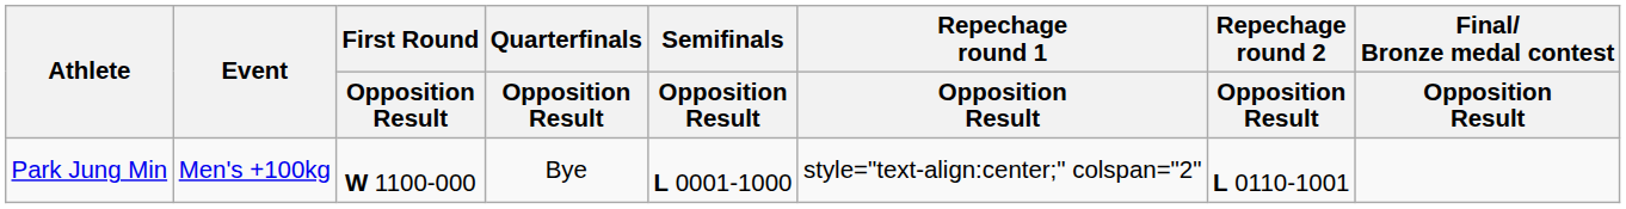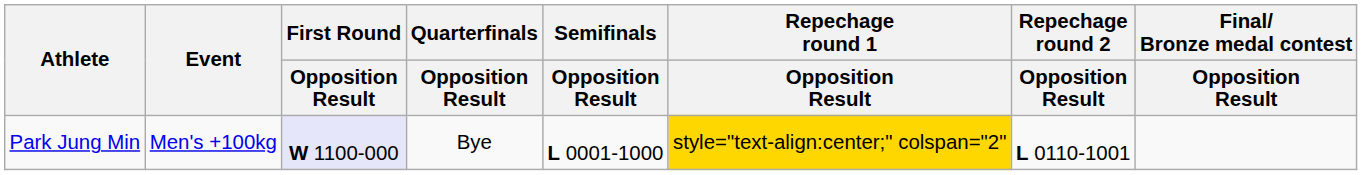Park Jung Min | First Round / Opposition Result: no background -> lavender background
Park Jung Min | Repechage round 1 / Opposition Result: no background -> gold background
